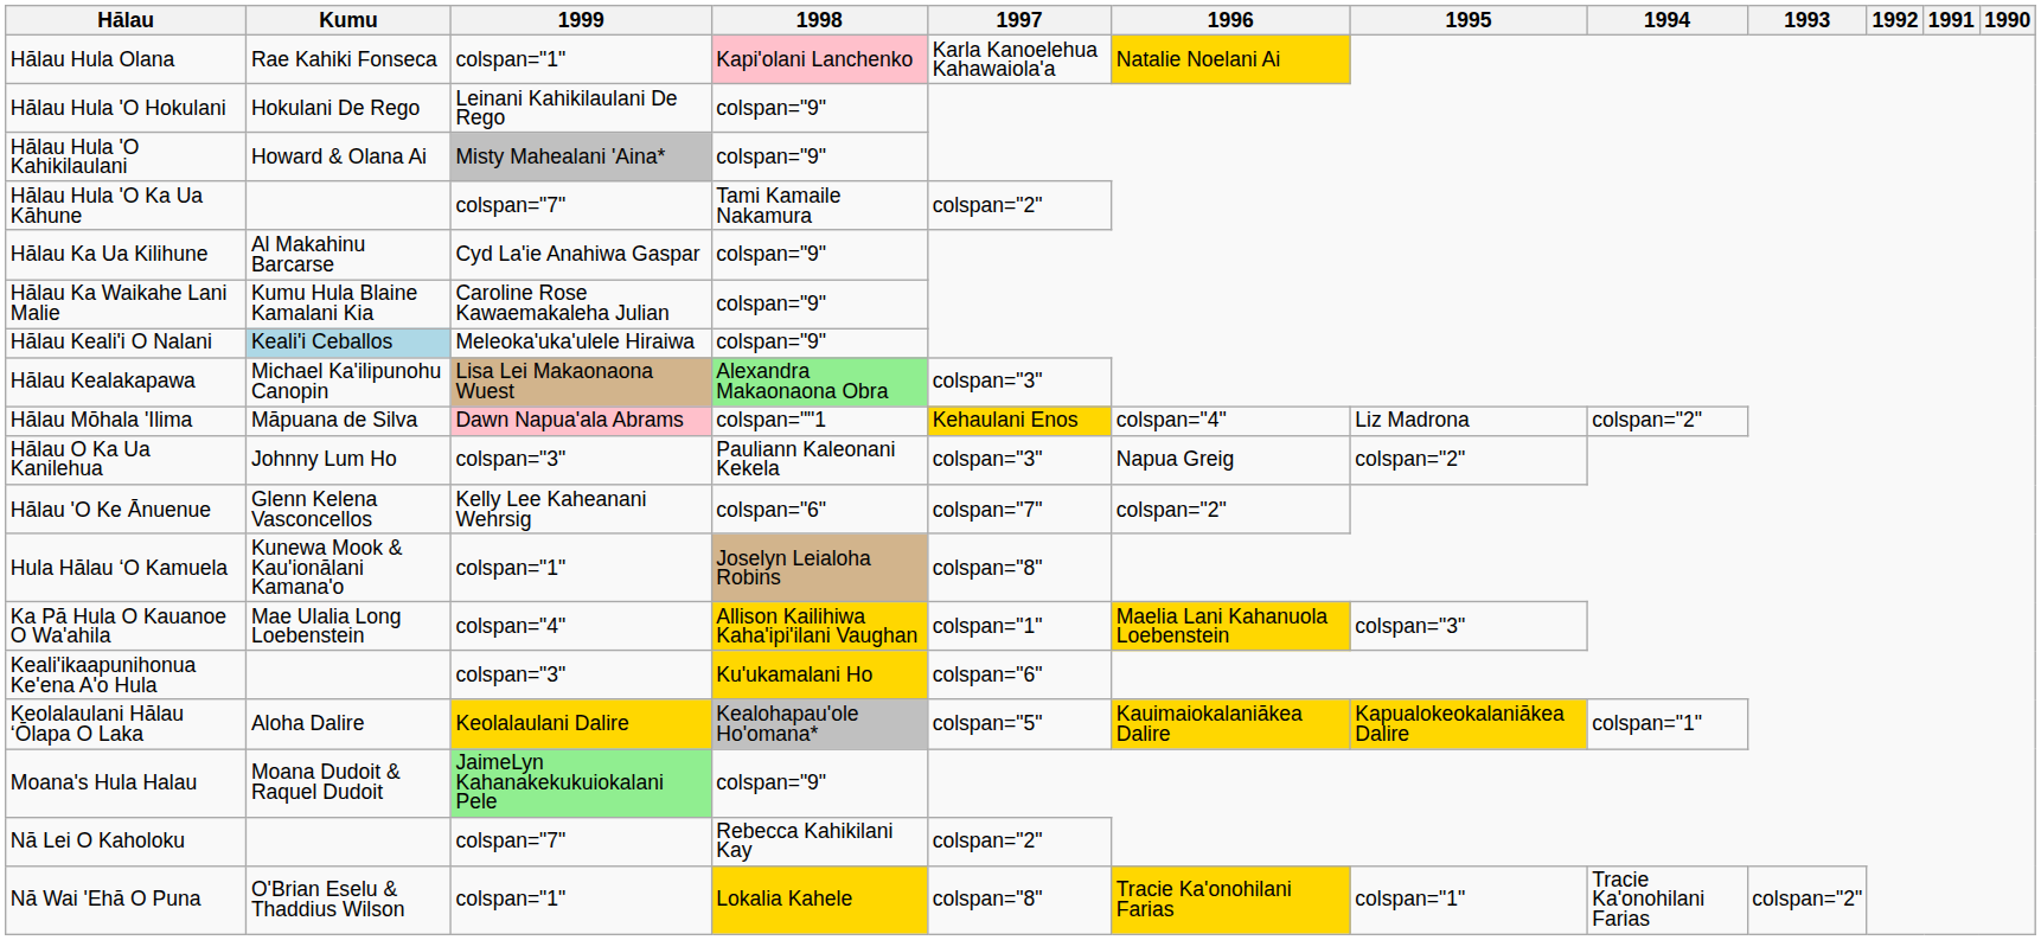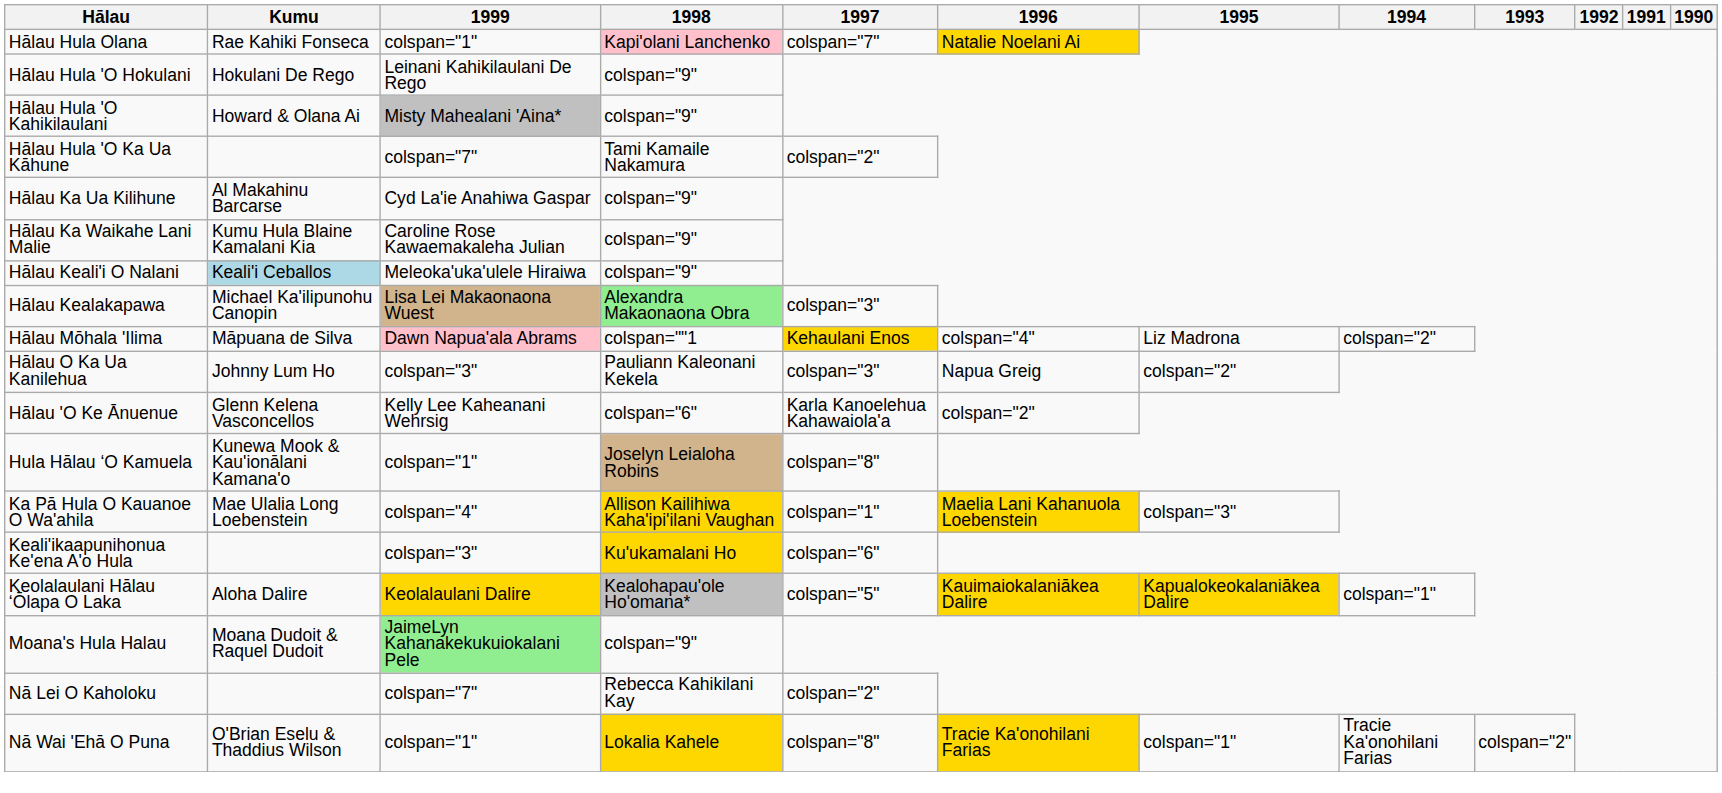Hālau Hula Olana | 1997: Karla Kanoelehua Kahawaiola'a -> colspan="7"
Hālau 'O Ke Ānuenue | 1997: colspan="7" -> Karla Kanoelehua Kahawaiola'a
